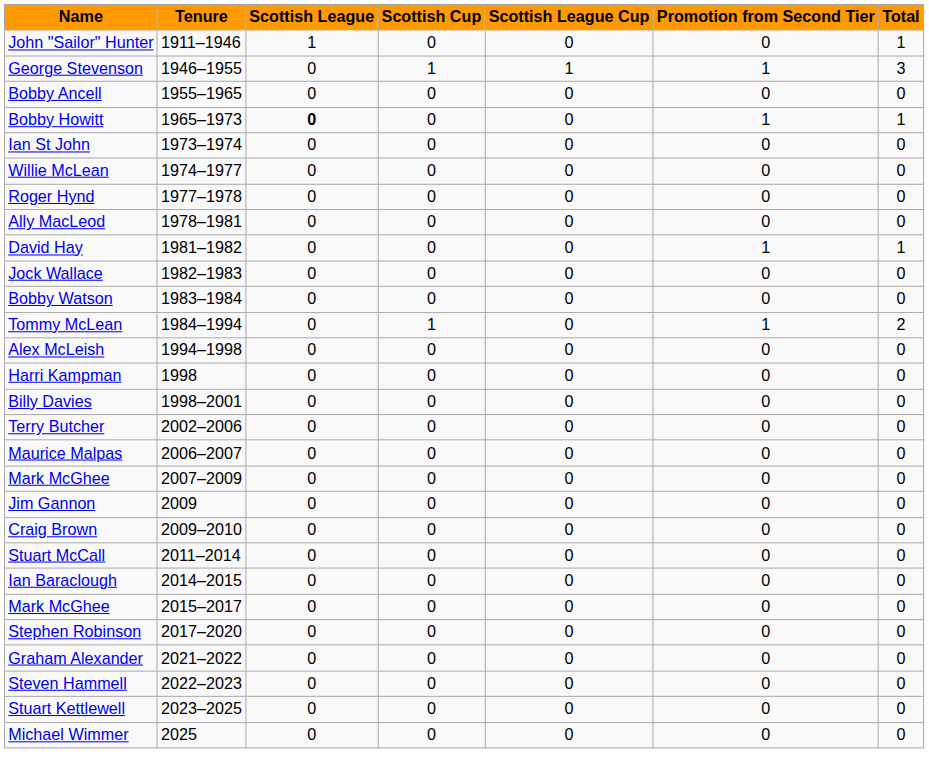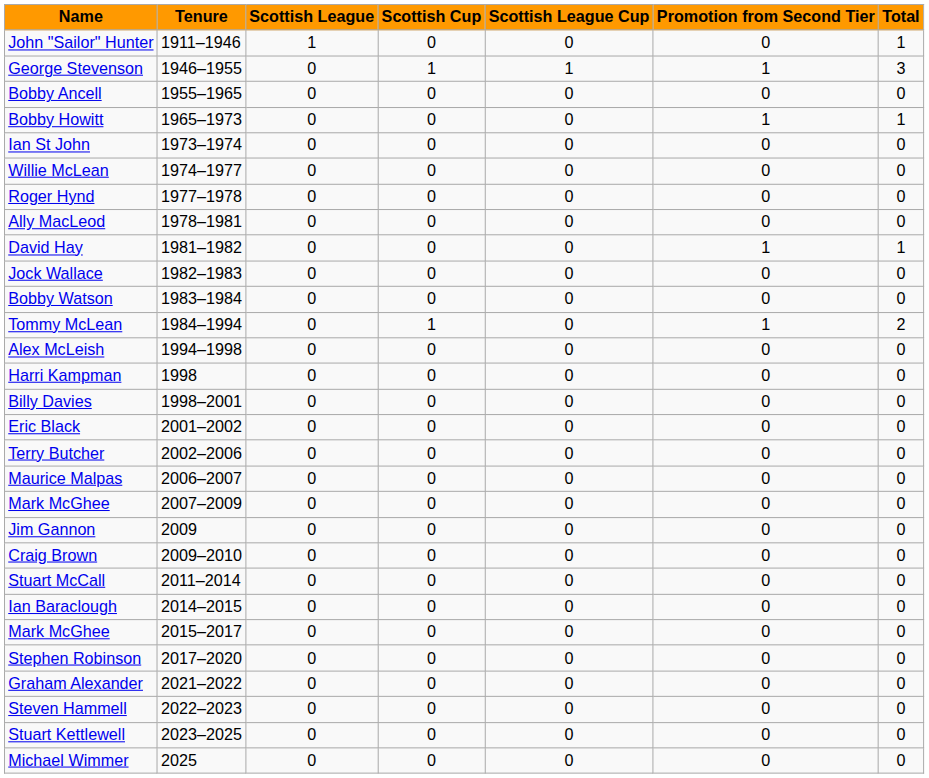Bobby Howitt | Scottish League: bold -> normal
+ row: Eric Black | 2001–2002 | 0 | 0 | 0 | 0 | 0
